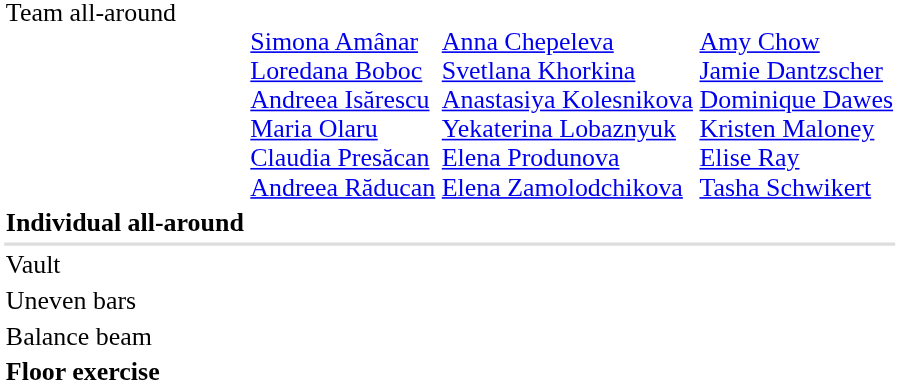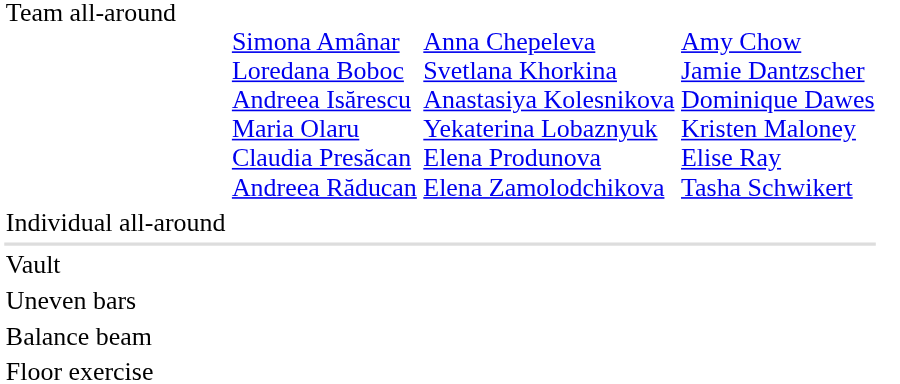Individual all-around | column 1: bold -> normal
Floor exercise | column 1: bold -> normal
